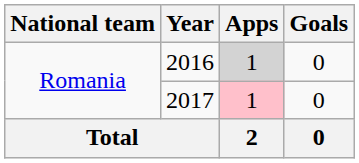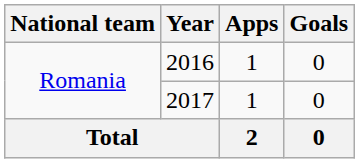2016 | Apps: lightgrey background -> no background
2017 | Apps: pink background -> no background
